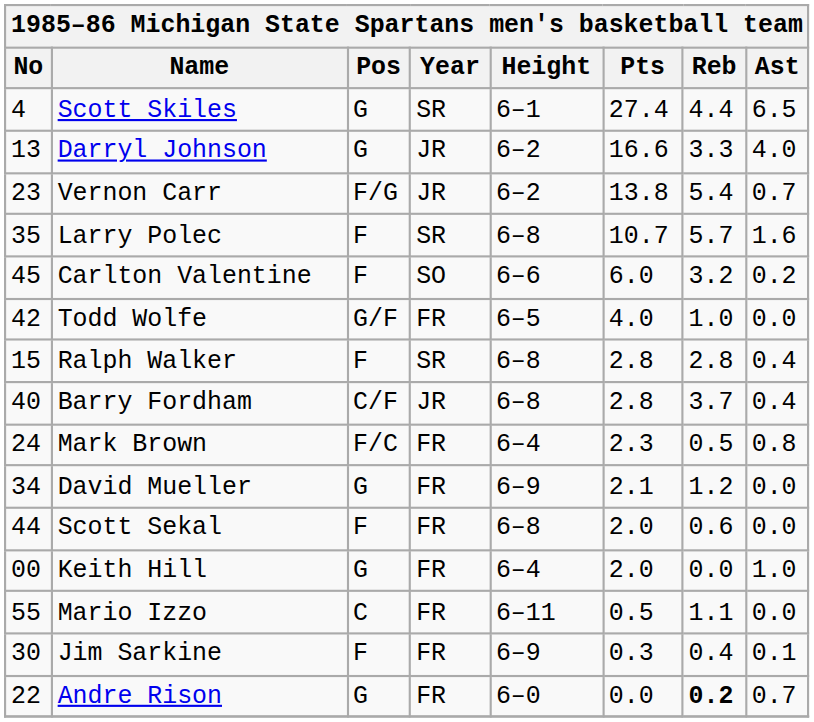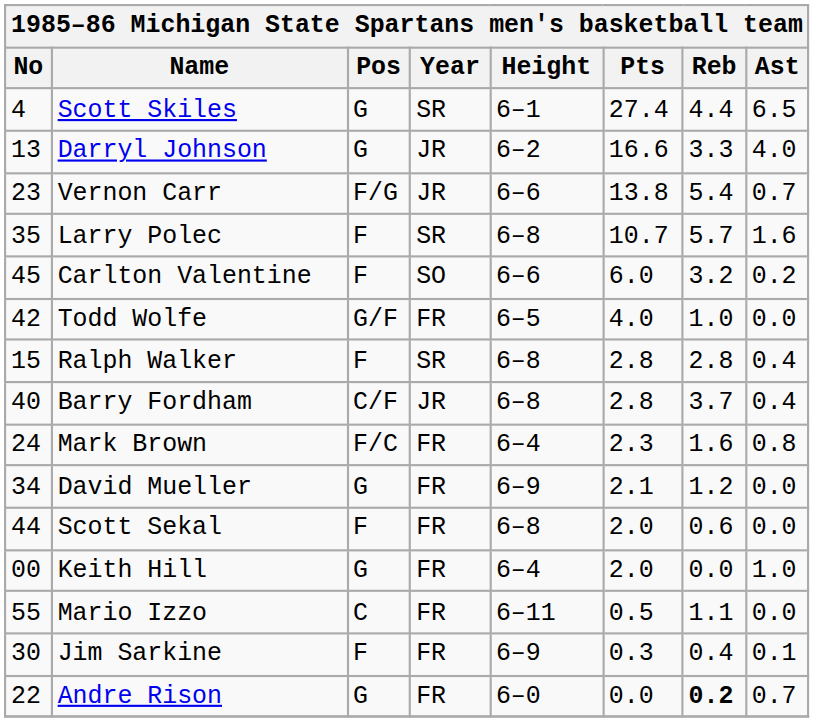Vernon Carr | Height: 6–2 -> 6–6
Mark Brown | Reb: 0.5 -> 1.6
